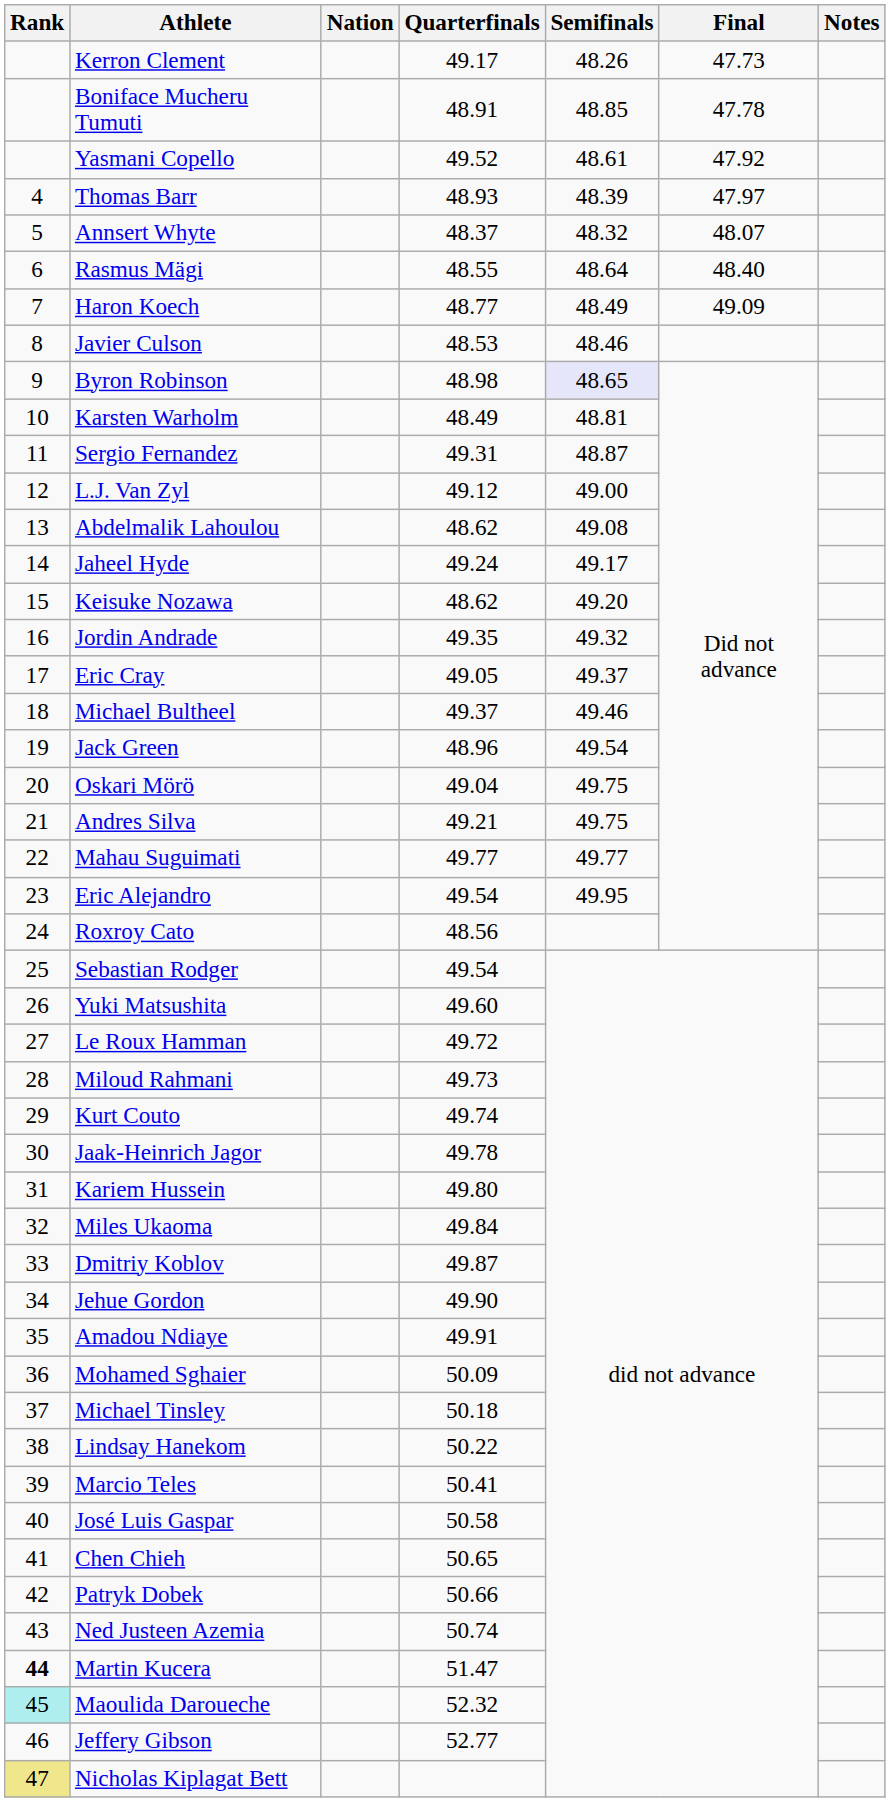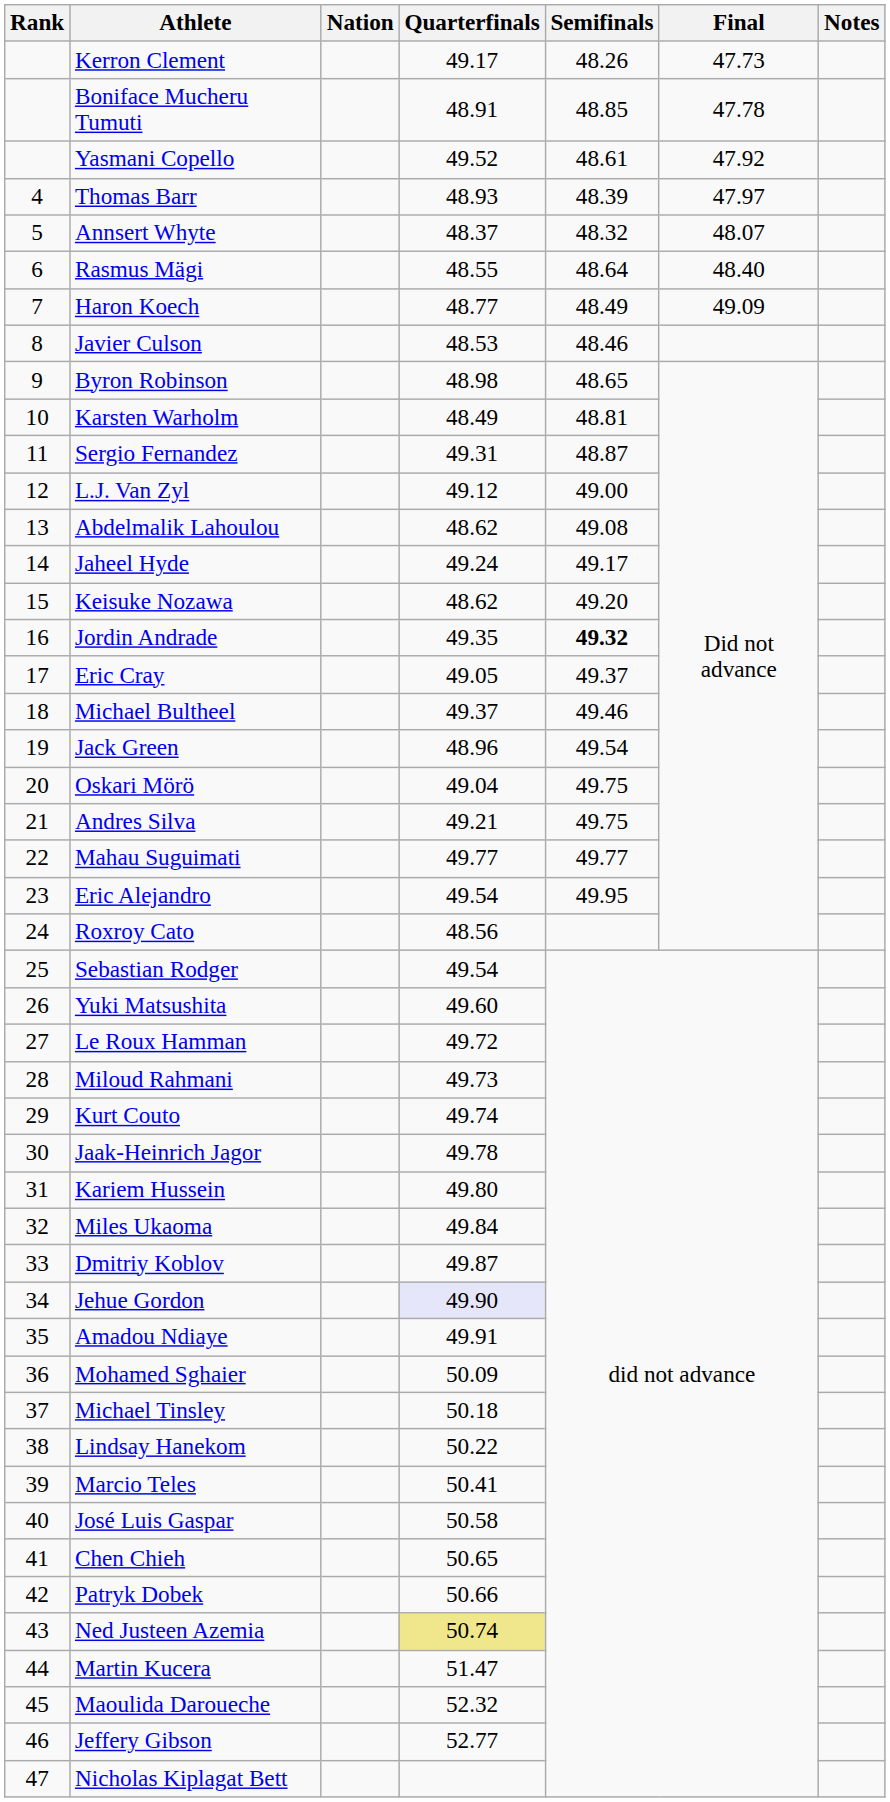Byron Robinson | Semifinals: lavender background -> no background
Jordin Andrade | Semifinals: normal -> bold
Jehue Gordon | Quarterfinals: no background -> lavender background
Ned Justeen Azemia | Quarterfinals: no background -> khaki background
Martin Kucera | Rank: bold -> normal
Maoulida Daroueche | Rank: paleturquoise background -> no background
Nicholas Kiplagat Bett | Rank: khaki background -> no background
